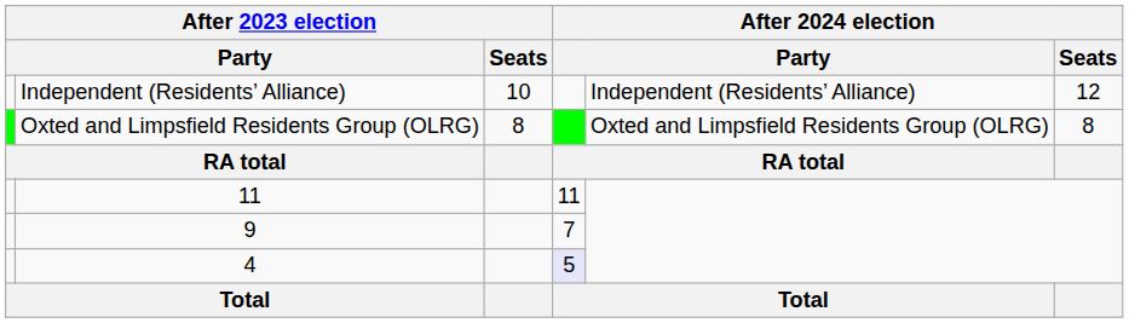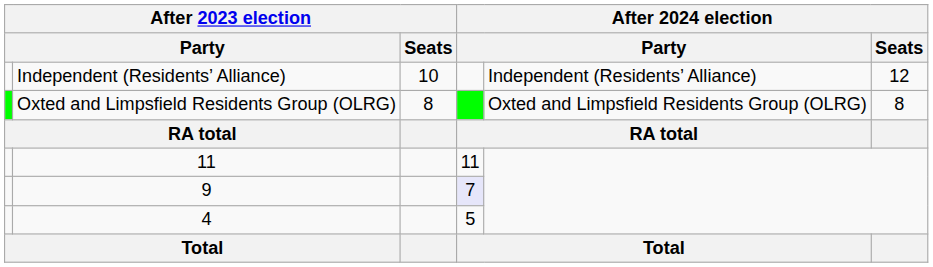9 | column 4: no background -> lavender background
4 | column 4: lavender background -> no background
